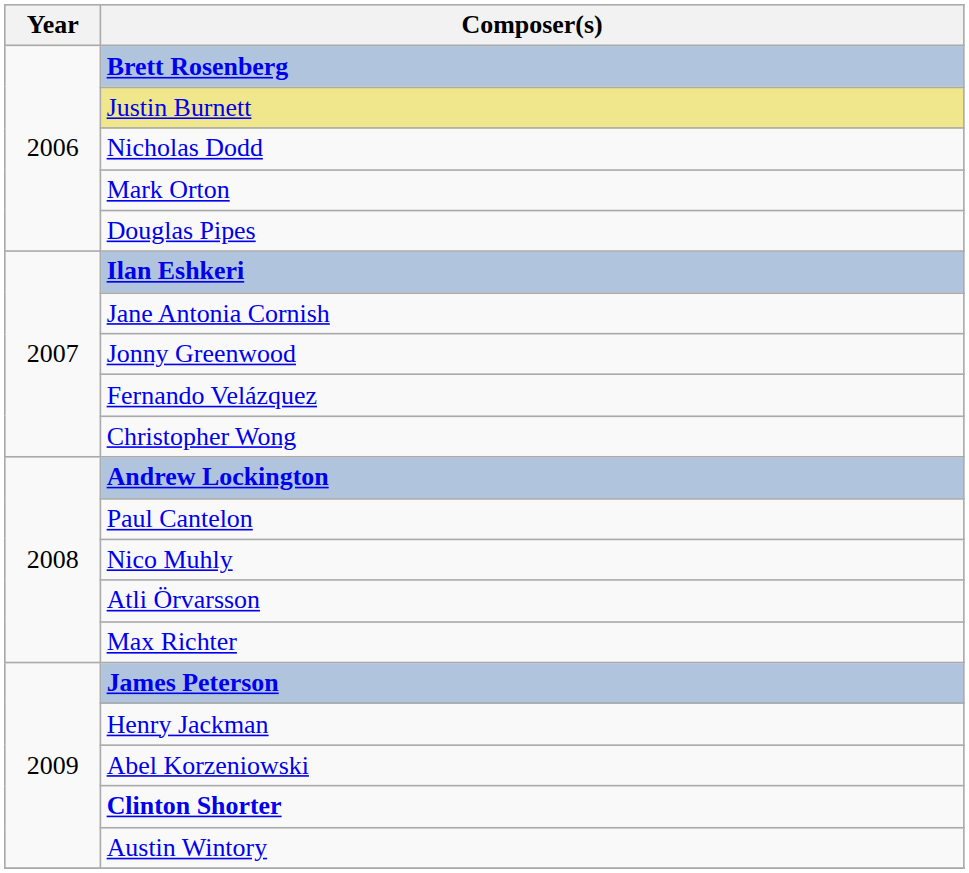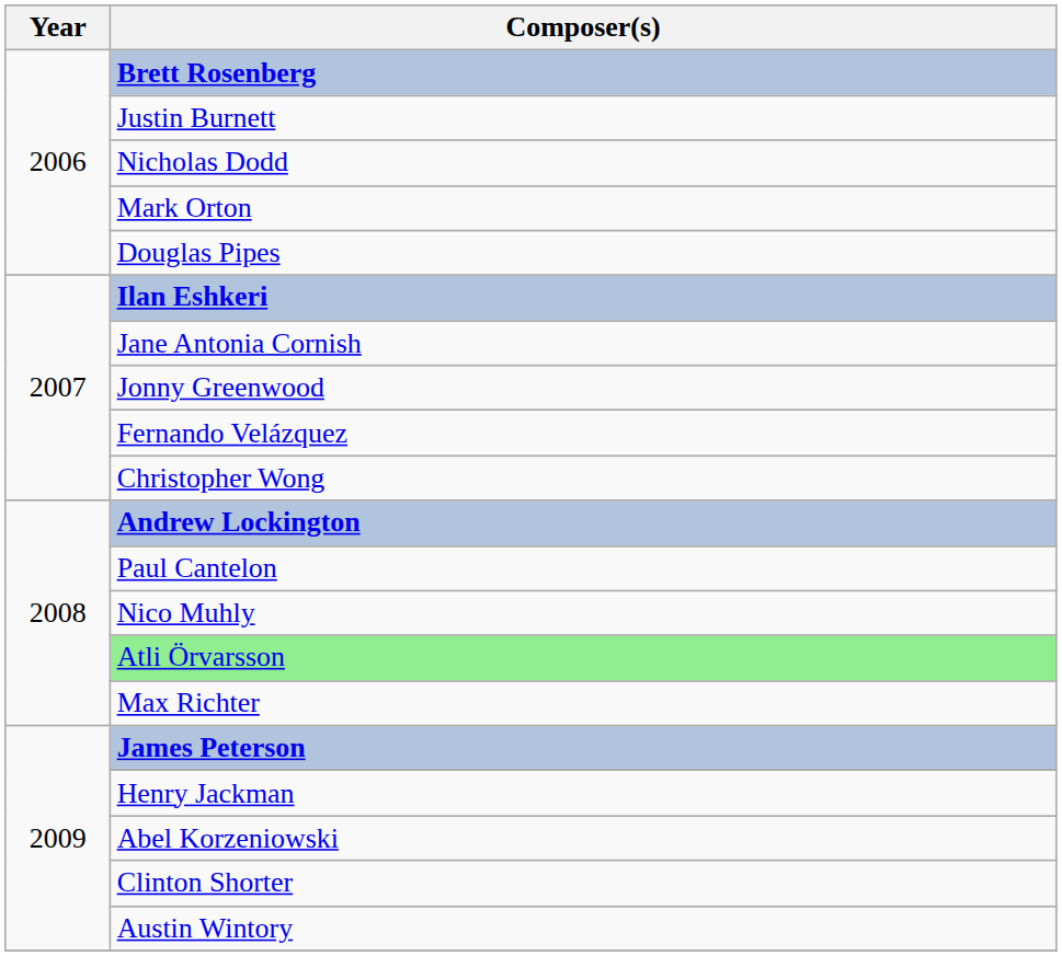Justin Burnett | Composer(s): khaki background -> no background
Atli Örvarsson | Composer(s): no background -> lightgreen background
Clinton Shorter | Composer(s): bold -> normal
